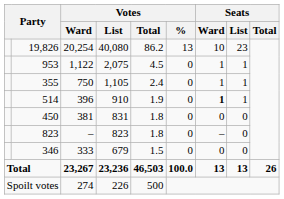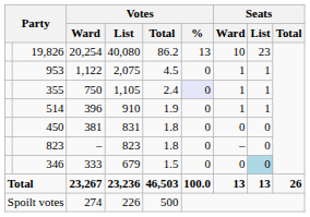355 | Votes / %: no background -> lavender background
514 | Seats / Ward: bold -> normal
346 | Seats / List: no background -> lightblue background
